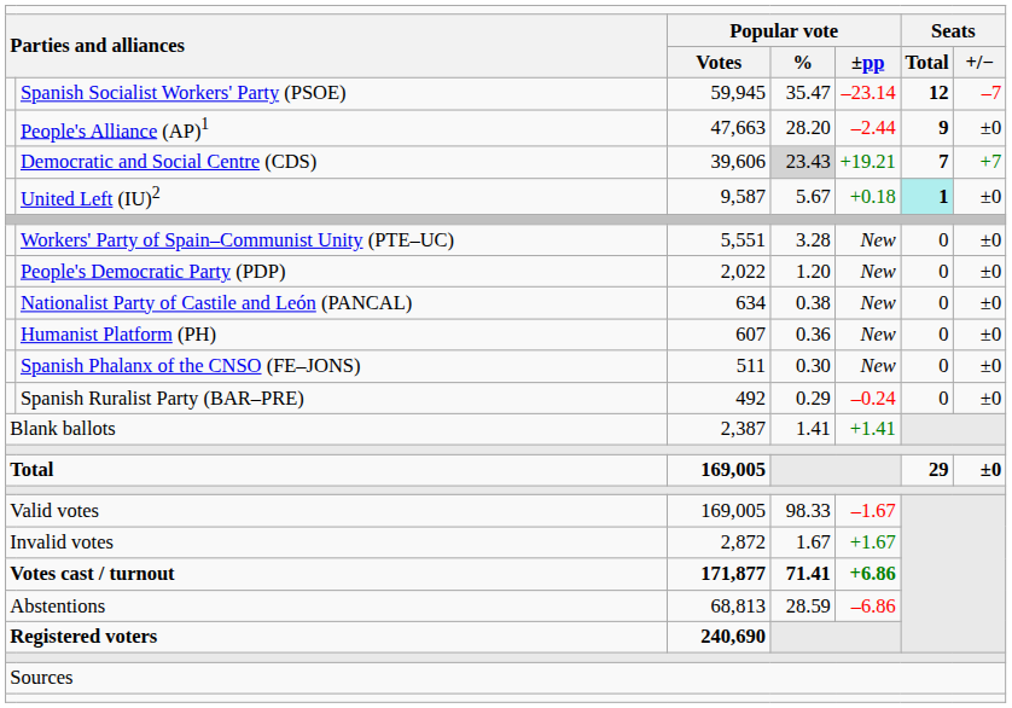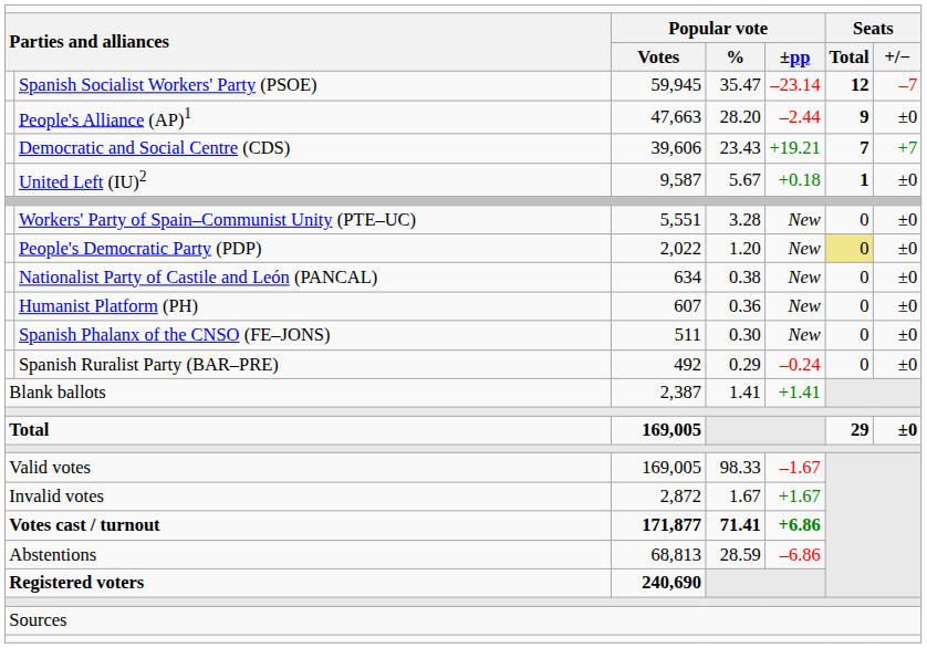Democratic and Social Centre (CDS) | column 4: lightgrey background -> no background
United Left (IU)2 | column 6: paleturquoise background -> no background
People's Democratic Party (PDP) | column 6: no background -> khaki background
